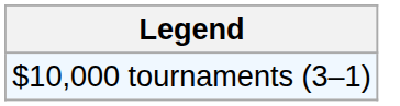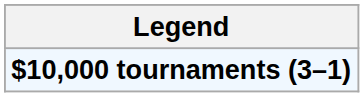row 2 | column 1: normal -> bold
